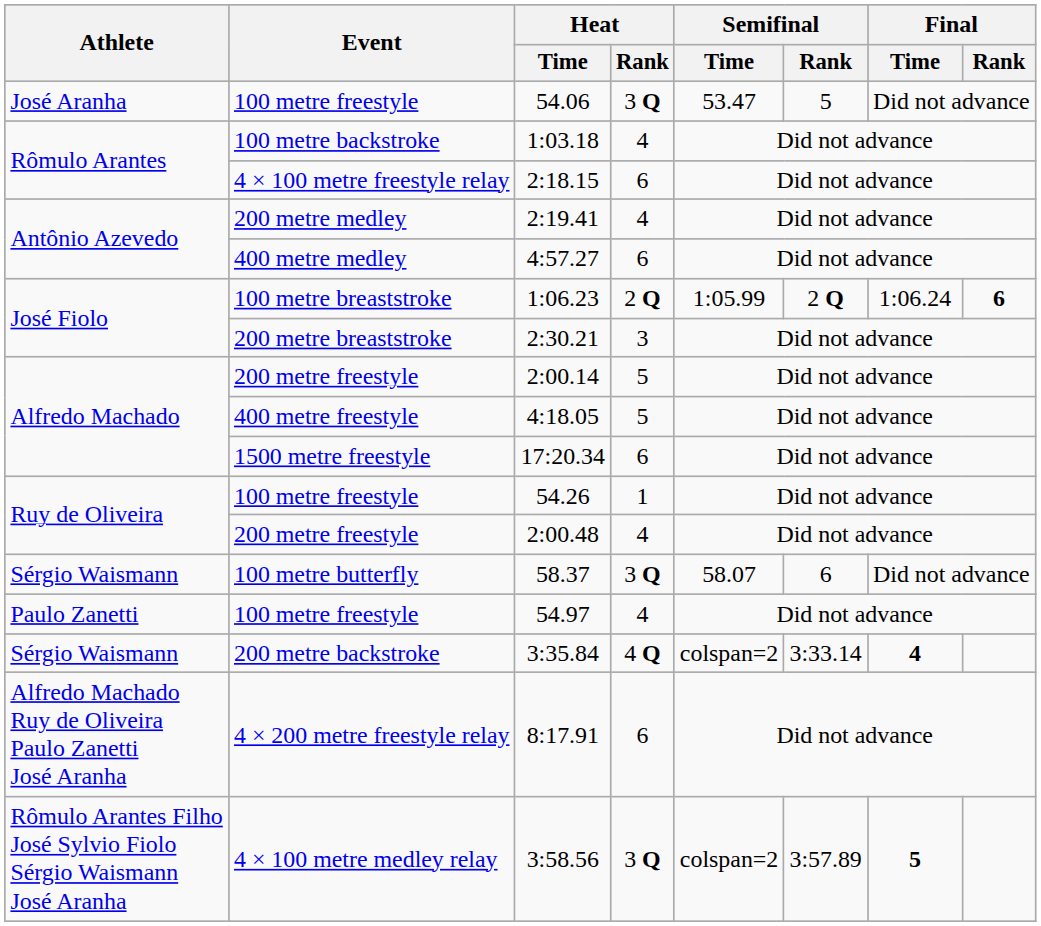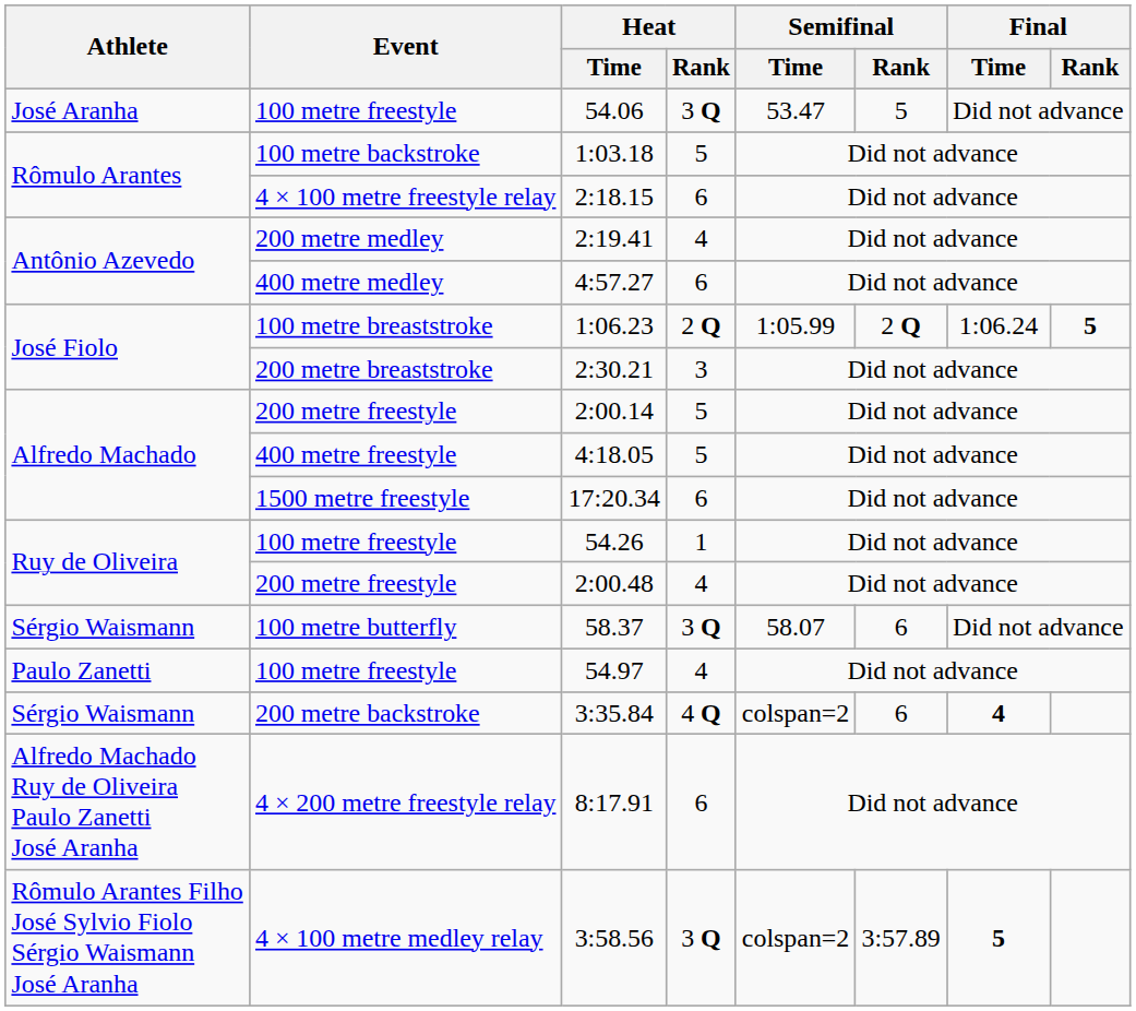1:03.18 | Heat / Rank: 4 -> 5
1:06.23 | Final / Rank: 6 -> 5
3:35.84 | Semifinal / Rank: 3:33.14 -> 6
